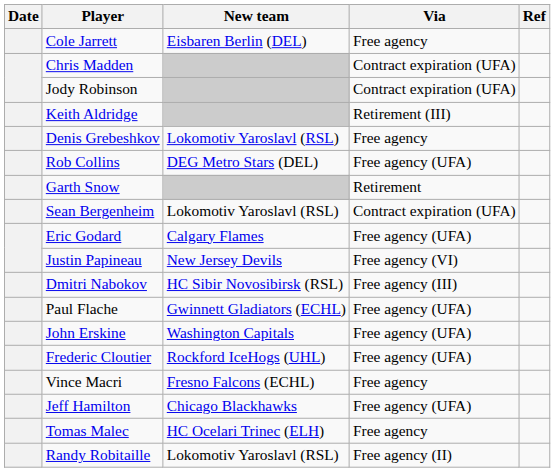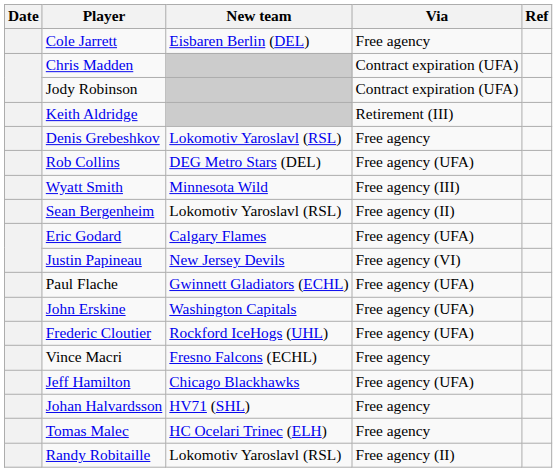- row: Garth Snow | Retirement
+ row: Wyatt Smith | Minnesota Wild | Free agency (III)
Sean Bergenheim | Via: Contract expiration (UFA) -> Free agency (II)
- row: Dmitri Nabokov | HC Sibir Novosibirsk (RSL) | Free agency (III)
+ row: Johan Halvardsson | HV71 (SHL) | Free agency
